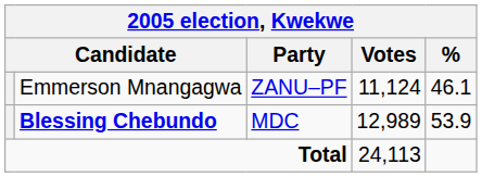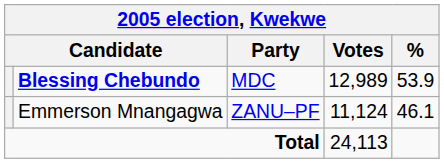rows swapped: Blessing Chebundo <-> Emmerson Mnangagwa
